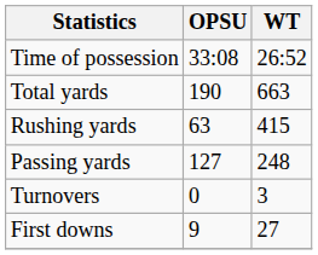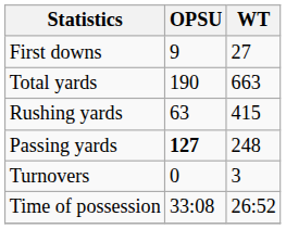rows swapped: First downs <-> Time of possession
Passing yards | OPSU: normal -> bold
